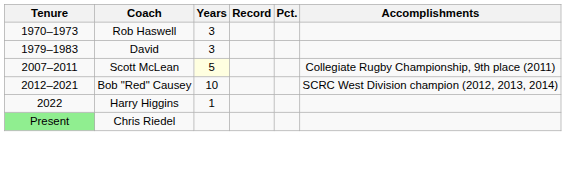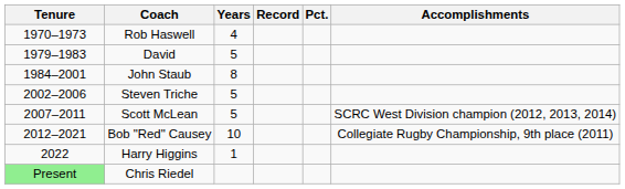Rob Haswell | Years: 3 -> 4
David | Years: 3 -> 5
+ row: 1984–2001 | John Staub | 8
+ row: 2002–2006 | Steven Triche | 5
Scott McLean | Years: lightyellow background -> no background
Scott McLean | Accomplishments: Collegiate Rugby Championship, 9th place (2011) -> SCRC West Division champion (2012, 2013, 2014)
Bob "Red" Causey | Accomplishments: SCRC West Division champion (2012, 2013, 2014) -> Collegiate Rugby Championship, 9th place (2011)
